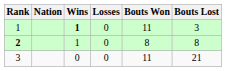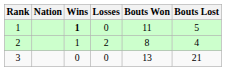row 2 | Bouts Lost: 3 -> 5
row 3 | Rank: bold -> normal
row 3 | Losses: 0 -> 2
row 3 | Bouts Lost: 8 -> 4
row 4 | Bouts Won: 11 -> 13
